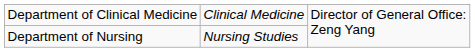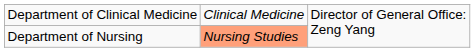Department of Nursing | column 2: no background -> lightsalmon background
